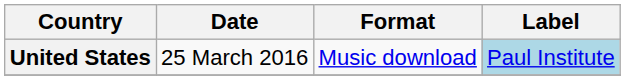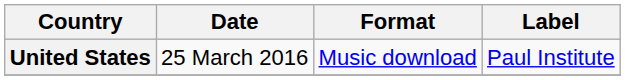United States | Label: lightblue background -> no background
